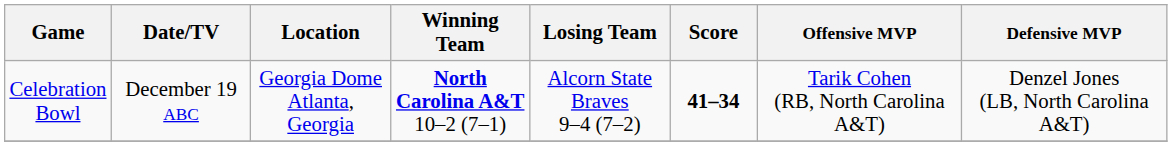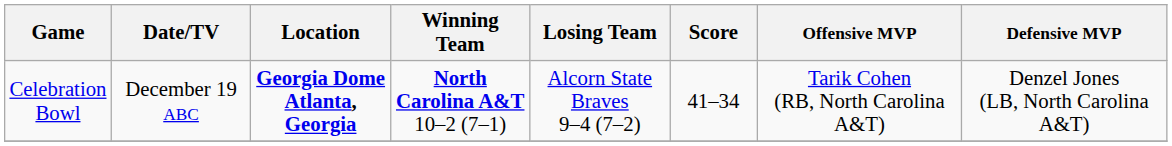Celebration Bowl | Location: normal -> bold
Celebration Bowl | Score: bold -> normal
